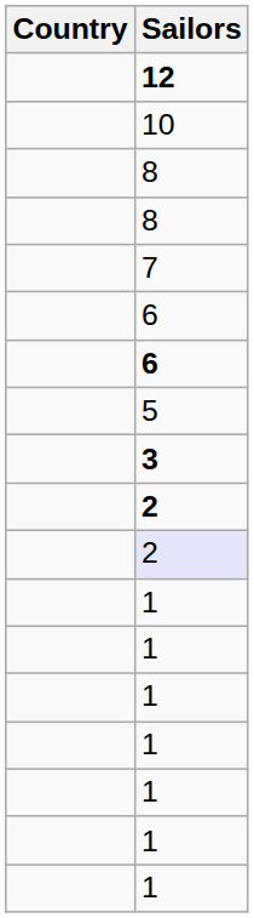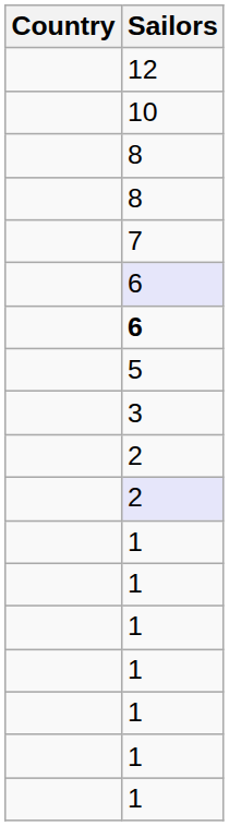row 2 | Sailors: bold -> normal
row 7 | Sailors: no background -> lavender background
row 10 | Sailors: bold -> normal
row 11 | Sailors: bold -> normal
